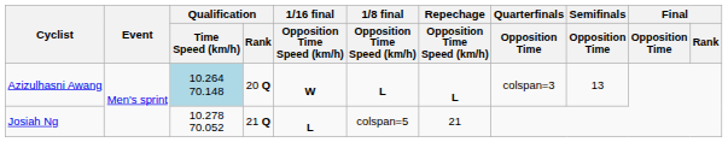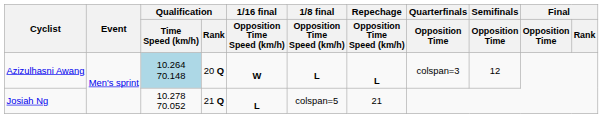Azizulhasni Awang | Semifinals / Opposition Time: 13 -> 12
